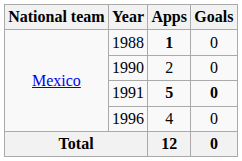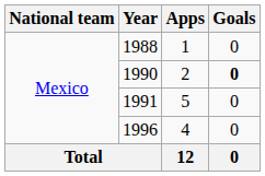1988 | Apps: bold -> normal
1990 | Goals: normal -> bold
1991 | Apps: bold -> normal
1991 | Goals: bold -> normal
